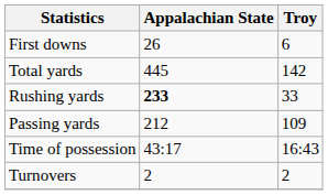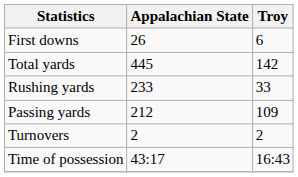Rushing yards | Appalachian State: bold -> normal
rows swapped: Turnovers <-> Time of possession
